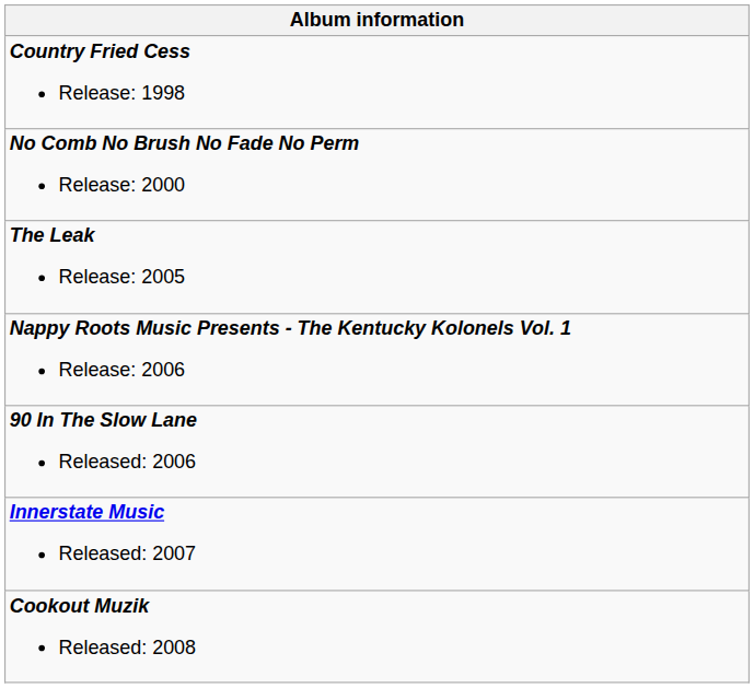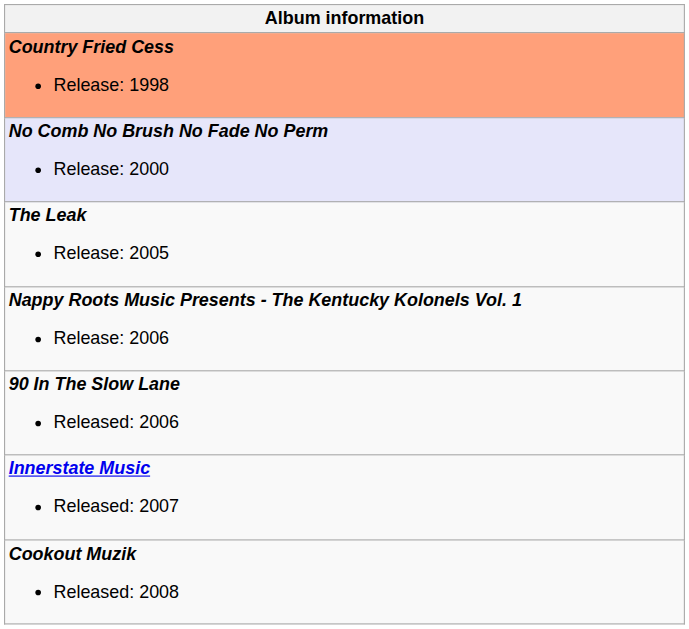row 2 | column 1: no background -> lightsalmon background
row 3 | column 1: no background -> lavender background
